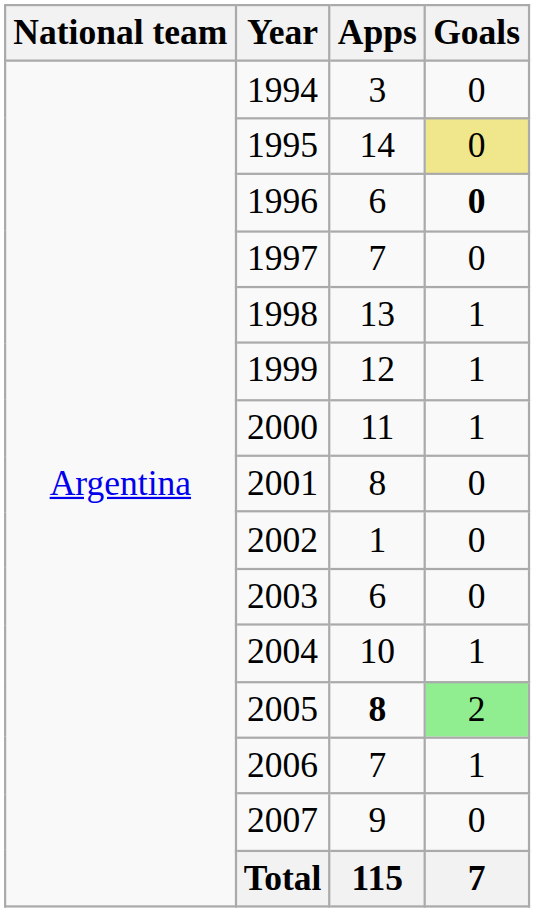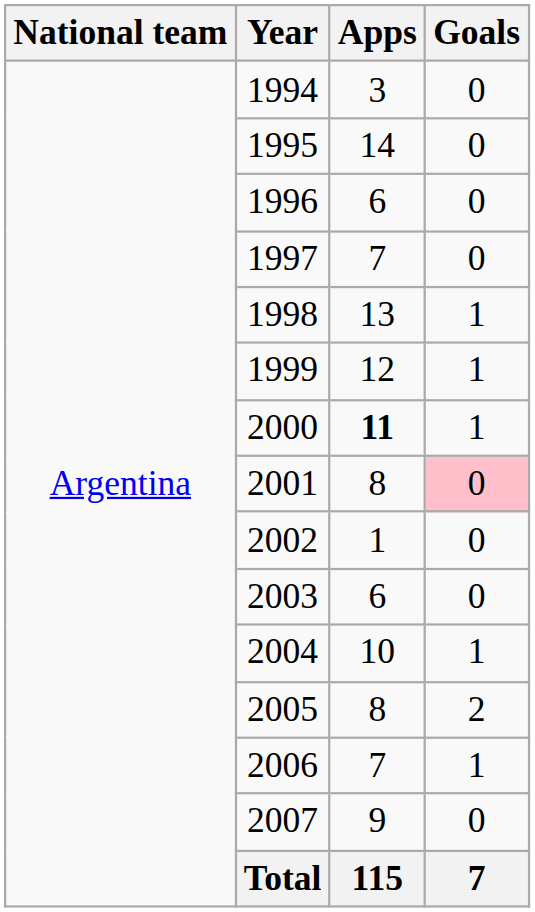1995 | Goals: khaki background -> no background
1996 | Goals: bold -> normal
2000 | Apps: normal -> bold
2001 | Goals: no background -> pink background
2005 | Apps: bold -> normal
2005 | Goals: lightgreen background -> no background
